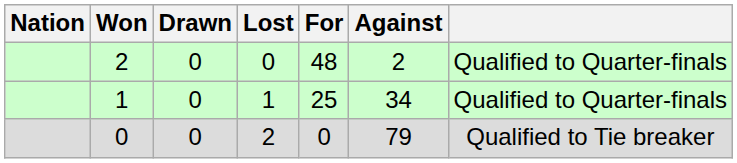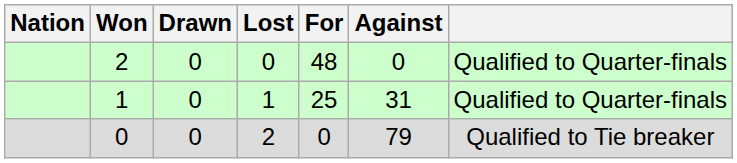row 2 | Against: 2 -> 0
row 3 | Against: 34 -> 31
